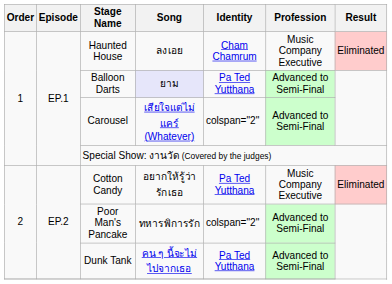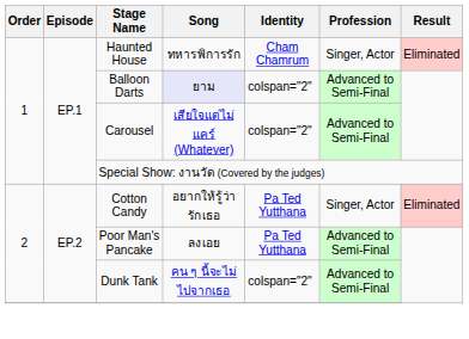Haunted House | Song: ลงเอย -> ทหารพิการรัก
Haunted House | Profession: Music Company Executive -> Singer, Actor
Balloon Darts | Identity: Pa Ted Yutthana -> colspan="2"
Cotton Candy | Profession: Music Company Executive -> Singer, Actor
Poor Man's Pancake | Song: ทหารพิการรัก -> ลงเอย
Poor Man's Pancake | Identity: colspan="2" -> Pa Ted Yutthana
Dunk Tank | Identity: Pa Ted Yutthana -> colspan="2"
